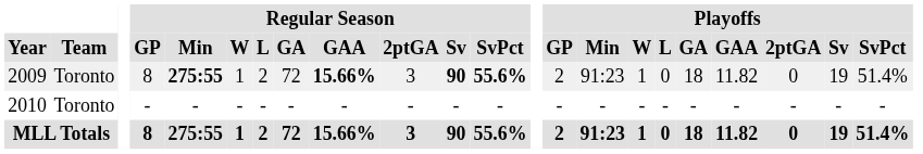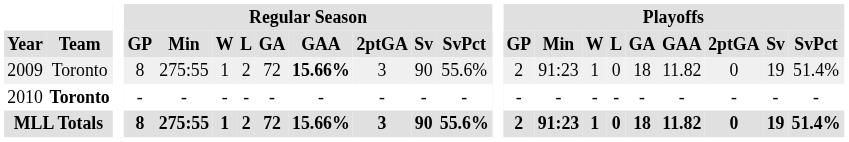2009 | Regular Season / Min: bold -> normal
2009 | Regular Season / Sv: bold -> normal
2009 | Regular Season / SvPct: bold -> normal
2010 | Team: normal -> bold
